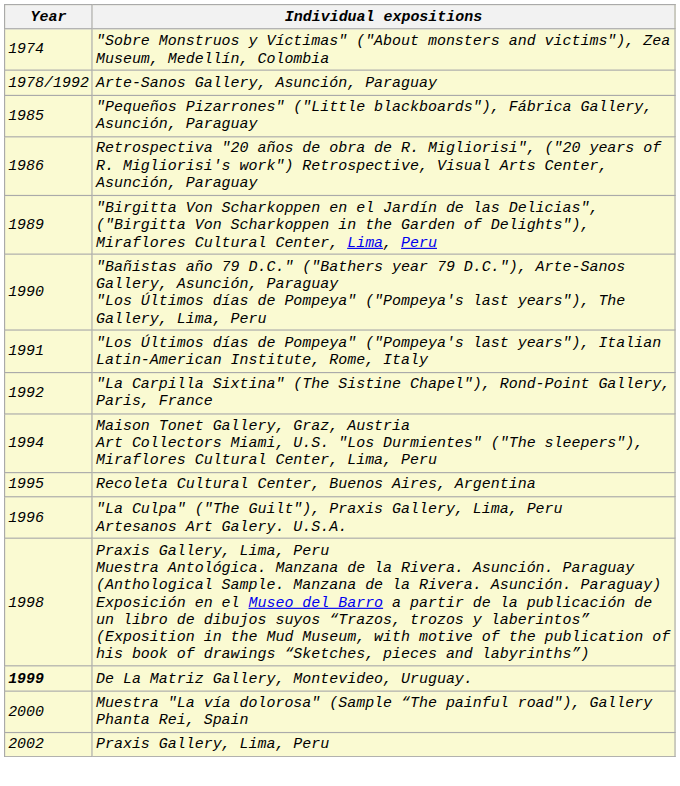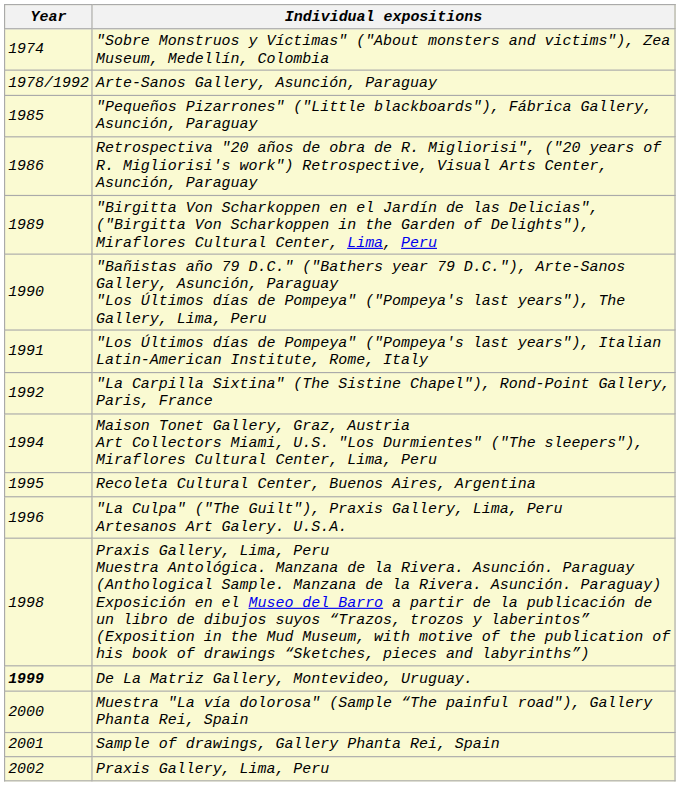+ row: 2001 | Sample of drawings, Gallery Phanta Rei, Spain
